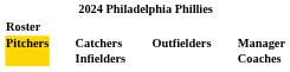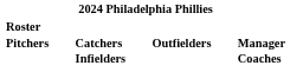Pitchers | column 1: gold background -> no background
